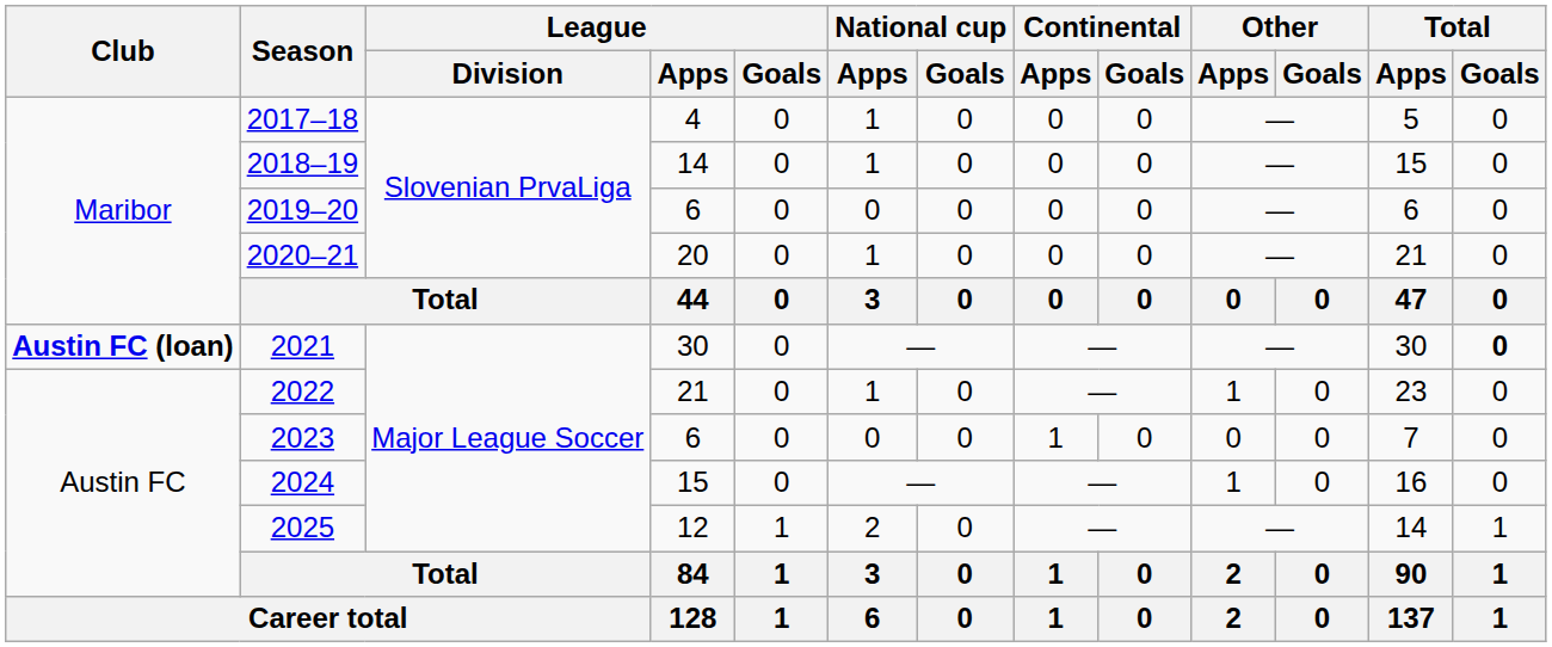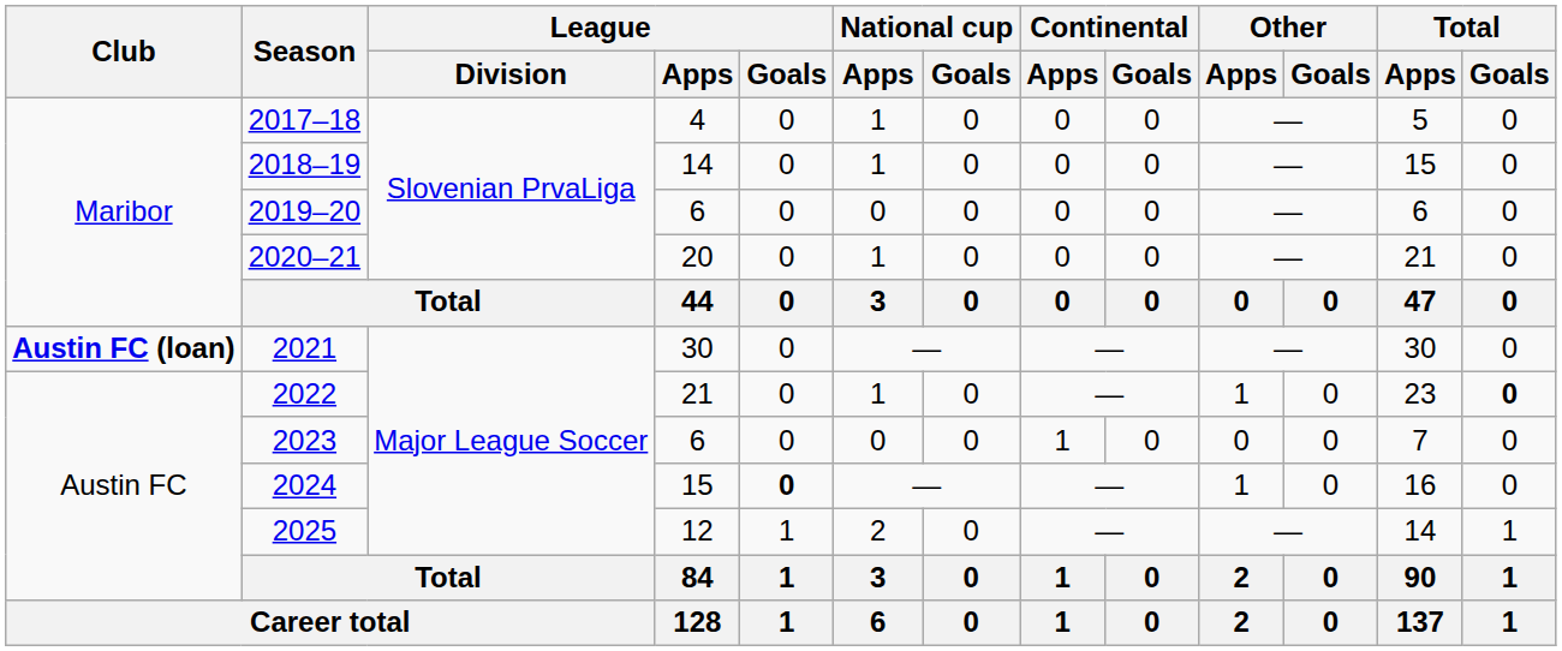2021 | Total / Goals: bold -> normal
2022 | Total / Goals: normal -> bold
2024 | League / Goals: normal -> bold
